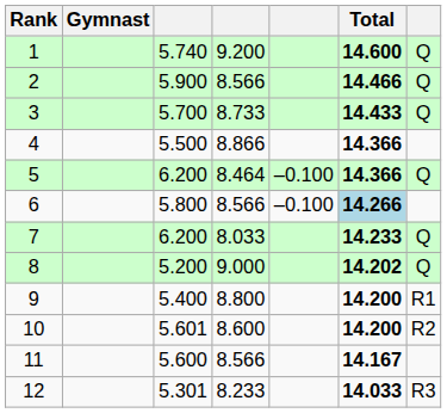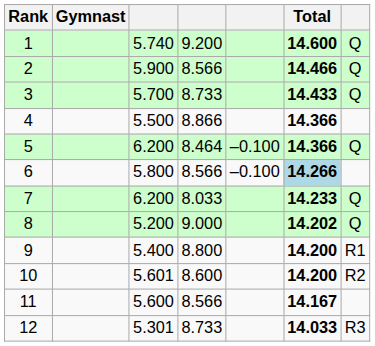12 | column 4: 8.233 -> 8.733
